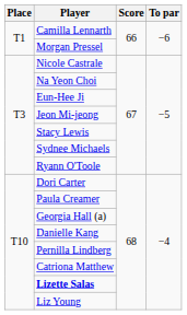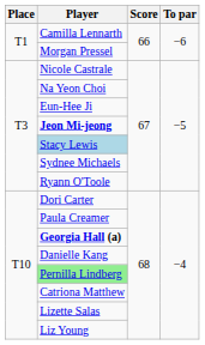Jeon Mi-jeong | Player: normal -> bold
Stacy Lewis | Player: no background -> lightblue background
Georgia Hall (a) | Player: normal -> bold
Pernilla Lindberg | Player: no background -> lightgreen background
Lizette Salas | Player: bold -> normal
